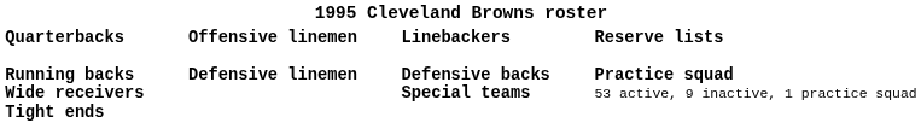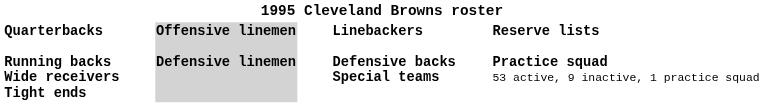Quarterbacks Running backs Wide receivers Tight ends | column 2: no background -> lightgrey background
